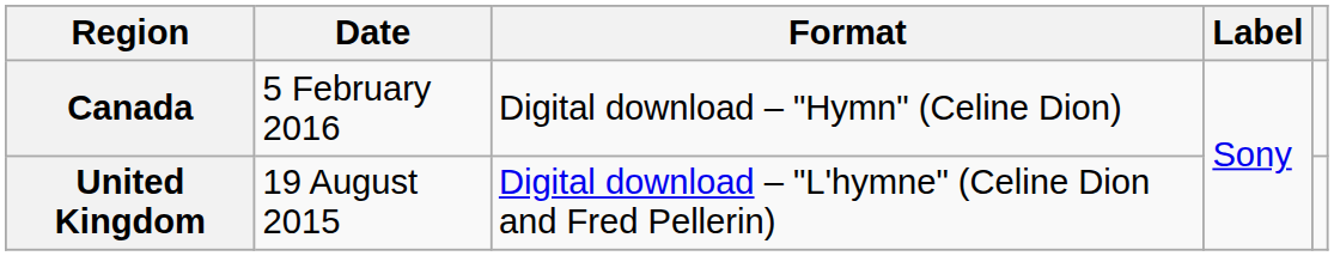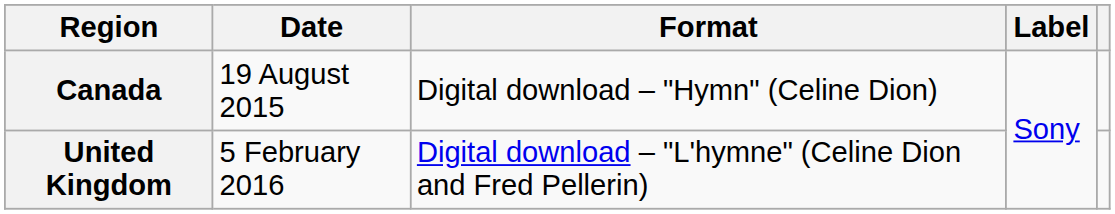Canada | Date: 5 February 2016 -> 19 August 2015
United Kingdom | Date: 19 August 2015 -> 5 February 2016
